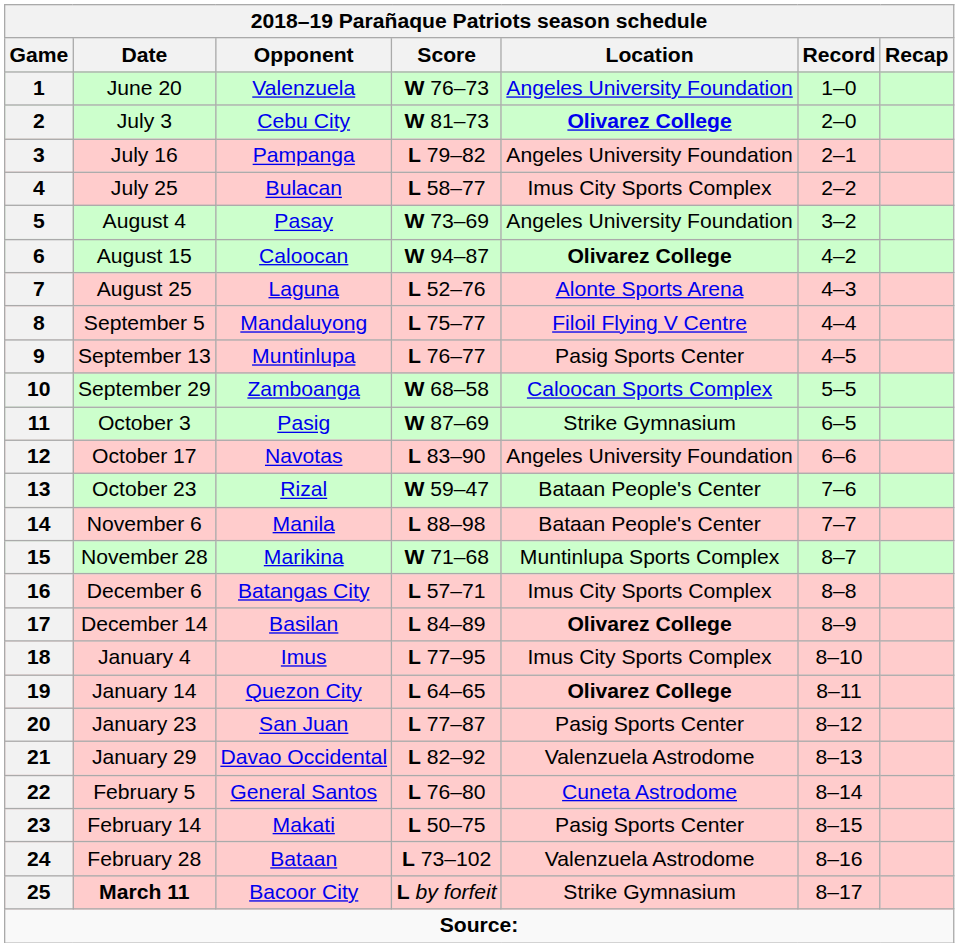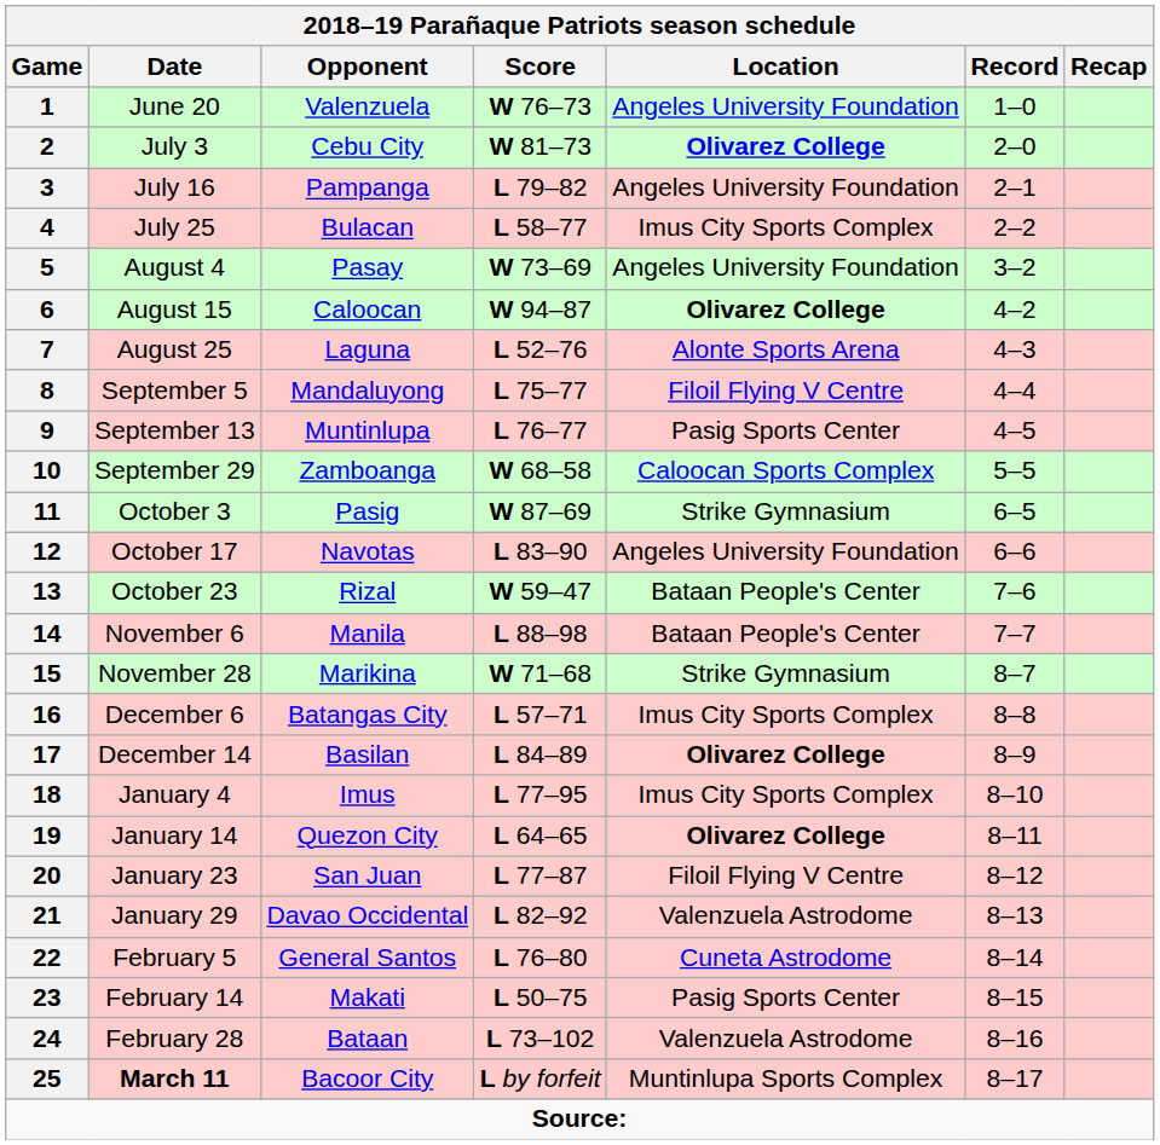15 | Location: Muntinlupa Sports Complex -> Strike Gymnasium
20 | Location: Pasig Sports Center -> Filoil Flying V Centre
25 | Location: Strike Gymnasium -> Muntinlupa Sports Complex
